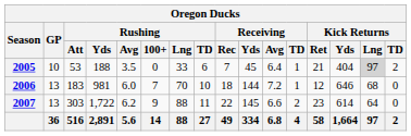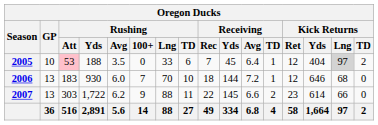2005 | Rushing / Att: no background -> pink background
2005 | Kick Returns / Ret: 21 -> 12
2006 | Rushing / Yds: 981 -> 930
2007 | Kick Returns / Lng: 64 -> 66
